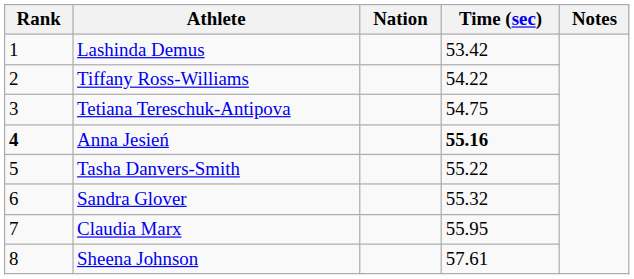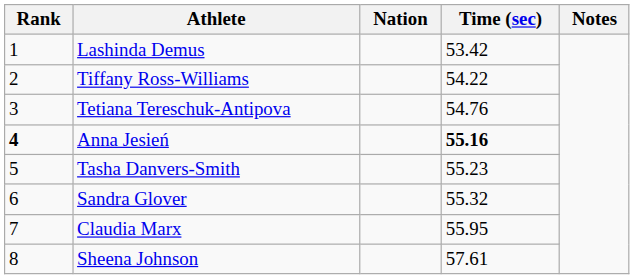Tetiana Tereschuk-Antipova | Time (sec): 54.75 -> 54.76
Tasha Danvers-Smith | Time (sec): 55.22 -> 55.23
